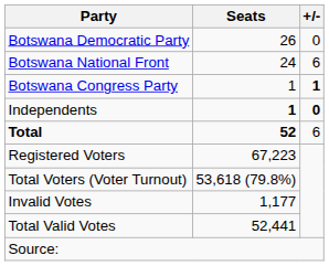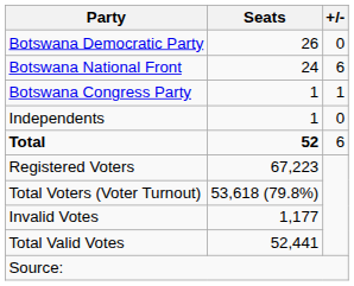Botswana Congress Party | +/-: bold -> normal
Independents | Seats: bold -> normal
Independents | +/-: bold -> normal
